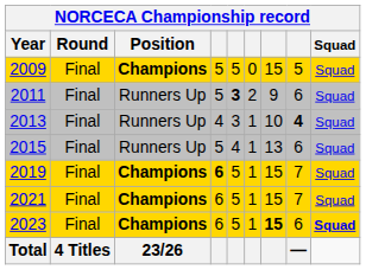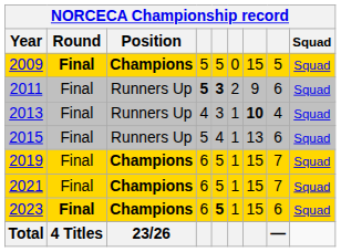2009 | Round: normal -> bold
2011 | column 4: normal -> bold
2013 | column 7: normal -> bold
2013 | column 8: bold -> normal
2019 | column 4: bold -> normal
2023 | Round: normal -> bold
2023 | column 5: normal -> bold
2023 | column 7: bold -> normal
2023 | Squad: bold -> normal
